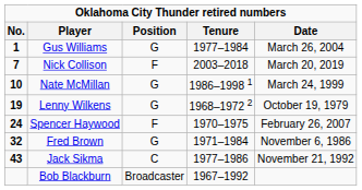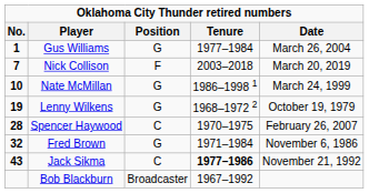Spencer Haywood | No.: 24 -> 28
Spencer Haywood | Position: F -> C
Jack Sikma | Tenure: normal -> bold
